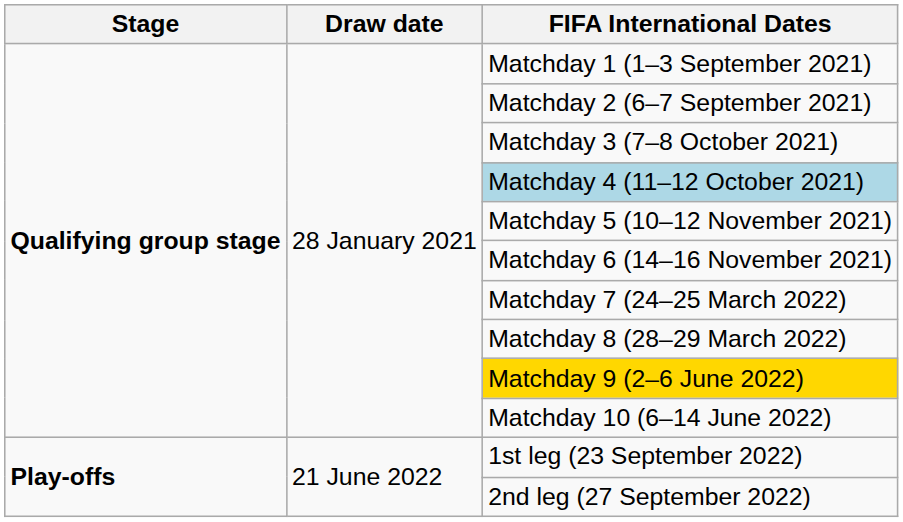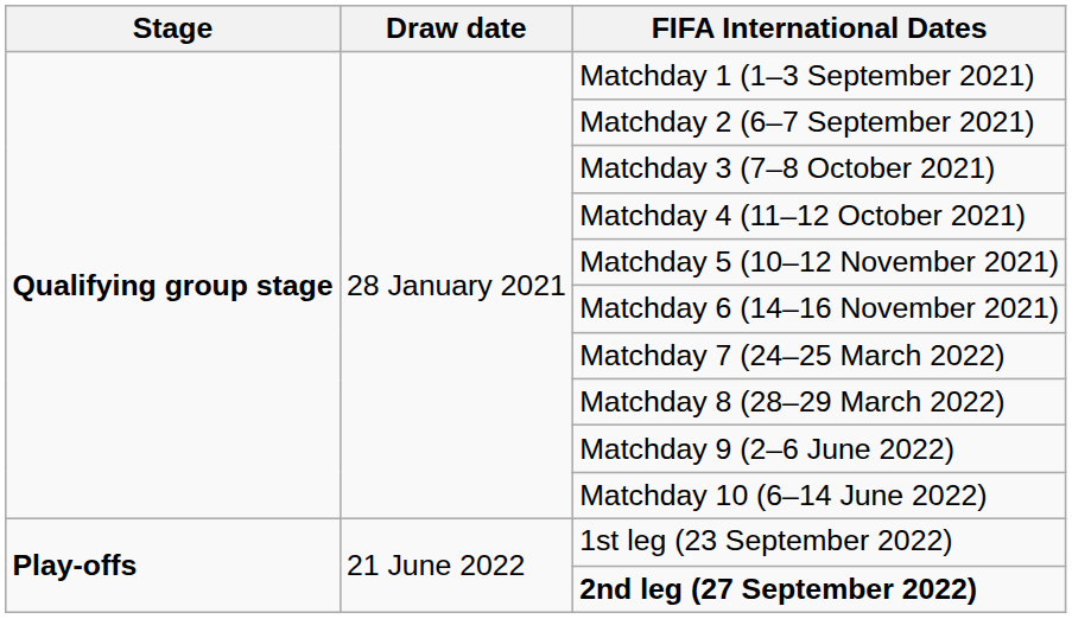Matchday 4 (11–12 October 2021) | FIFA International Dates: lightblue background -> no background
Matchday 9 (2–6 June 2022) | FIFA International Dates: gold background -> no background
2nd leg (27 September 2022) | FIFA International Dates: normal -> bold
